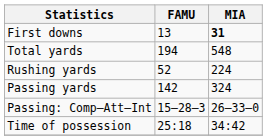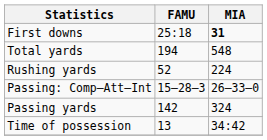First downs | FAMU: 13 -> 25:18
rows swapped: Passing yards <-> Passing: Comp–Att–Int
Time of possession | FAMU: 25:18 -> 13
